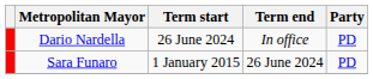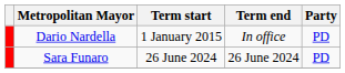Dario Nardella | Term start: 26 June 2024 -> 1 January 2015
Sara Funaro | Term start: 1 January 2015 -> 26 June 2024
